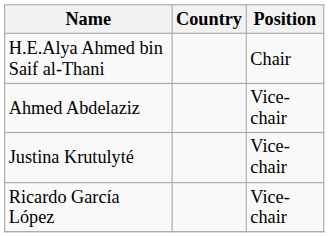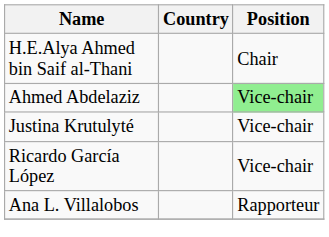Ahmed Abdelaziz | Position: no background -> lightgreen background
+ row: Ana L. Villalobos | Rapporteur
